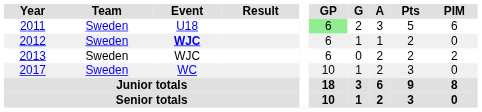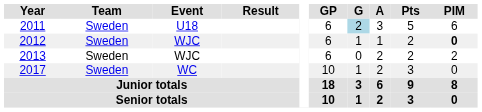2011 | GP: lightgreen background -> no background
2011 | G: no background -> lightblue background
2012 | Event: bold -> normal
2012 | PIM: normal -> bold
